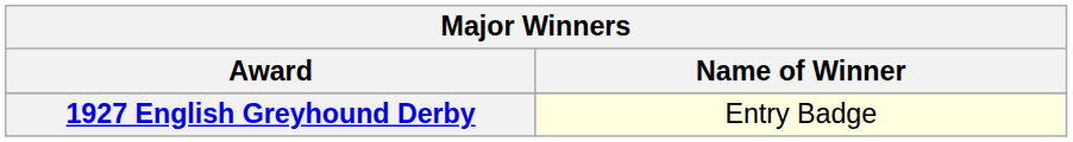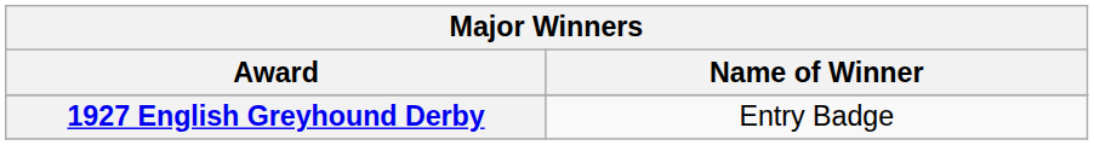1927 English Greyhound Derby | Name of Winner: lightyellow background -> no background
